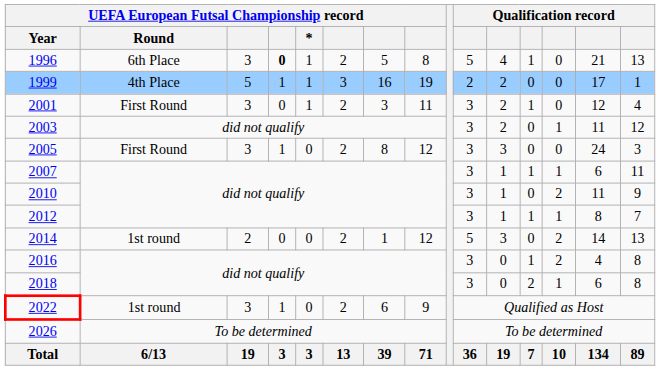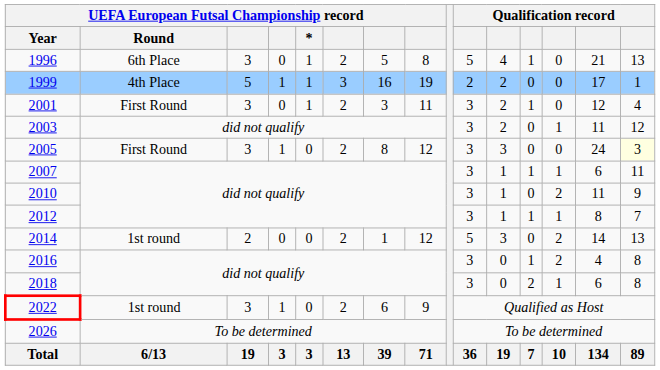1996 | column 4: bold -> normal
2005 | column 15: no background -> lightyellow background
